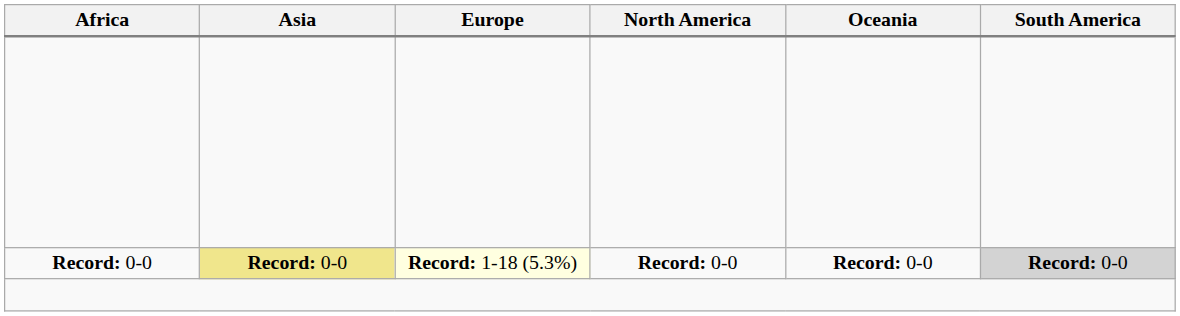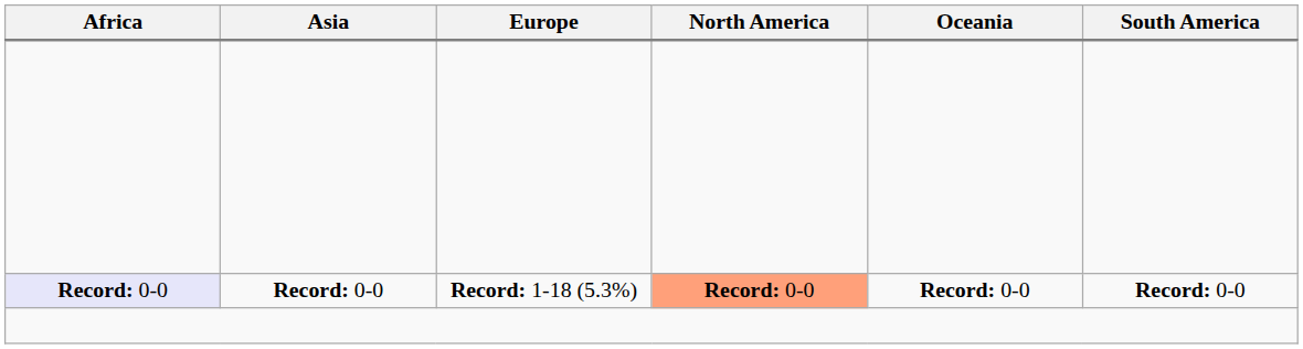row 3 | Africa: no background -> lavender background
row 3 | Asia: khaki background -> no background
row 3 | Europe: lightyellow background -> no background
row 3 | North America: no background -> lightsalmon background
row 3 | South America: lightgrey background -> no background
